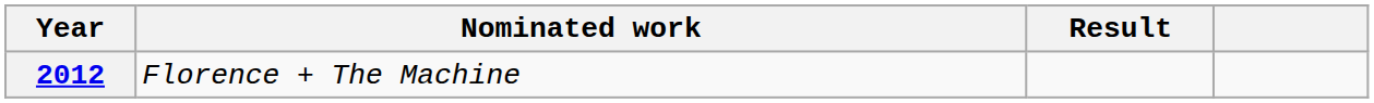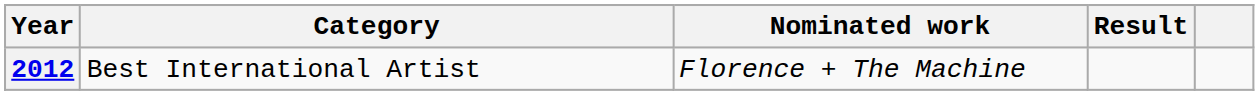+ column: Category | Best International Artist
